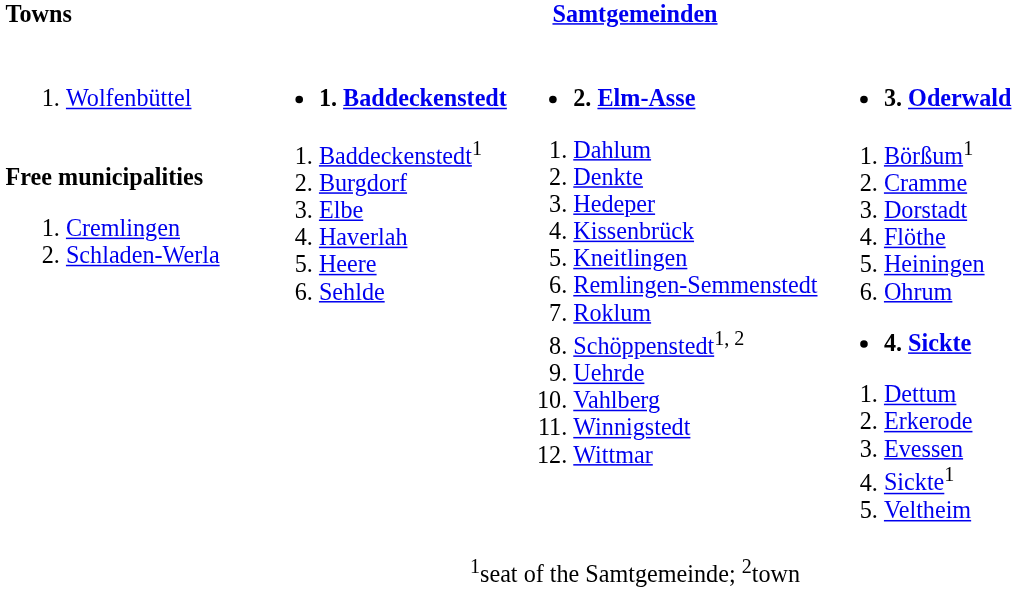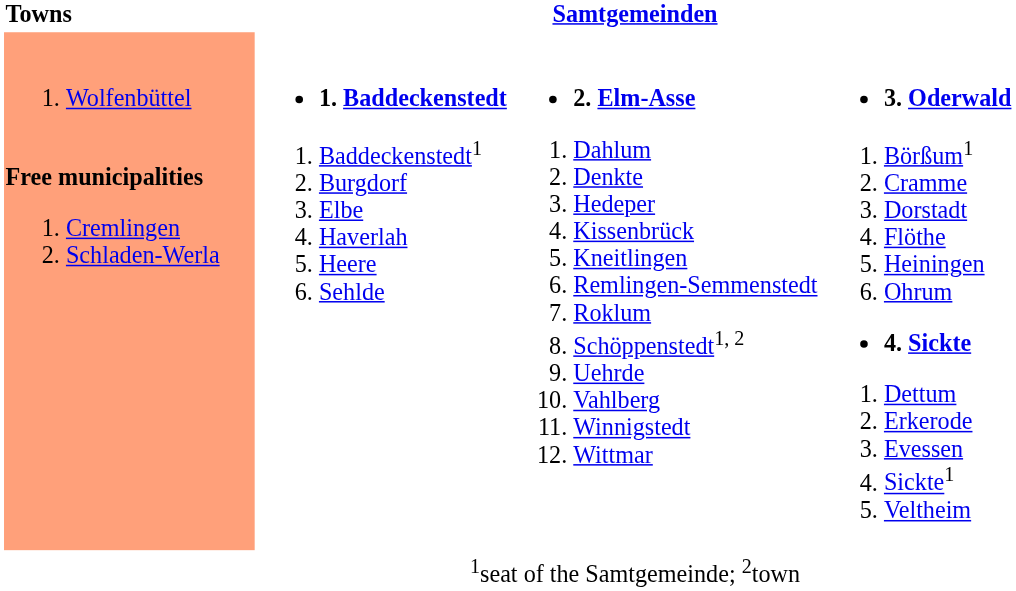Wolfenbüttel Free municipalities Cremlingen Schladen-Werla | Towns: no background -> lightsalmon background
